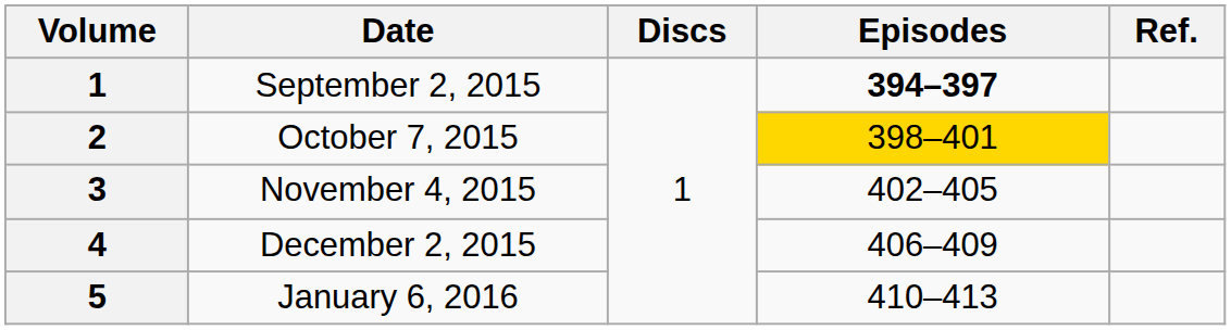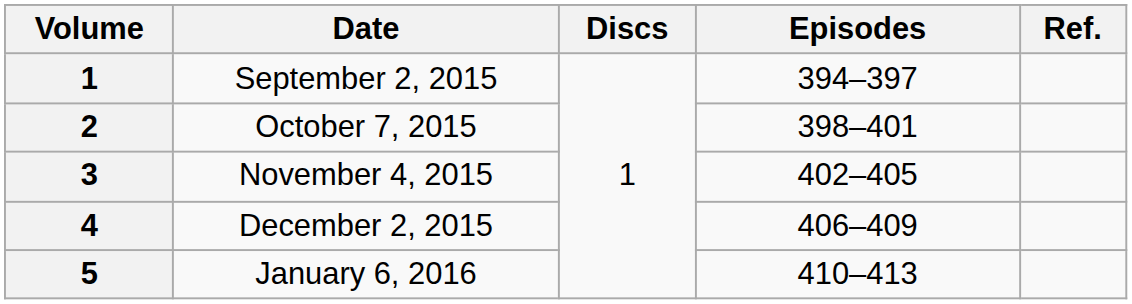September 2, 2015 | Episodes: bold -> normal
October 7, 2015 | Episodes: gold background -> no background
